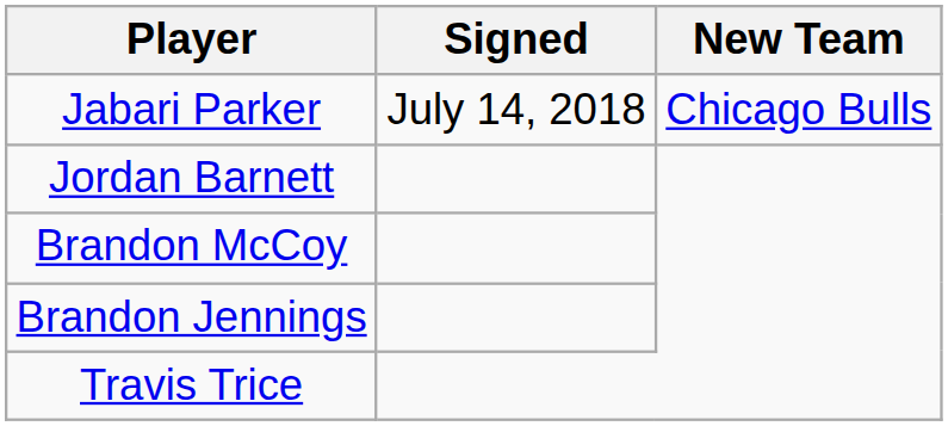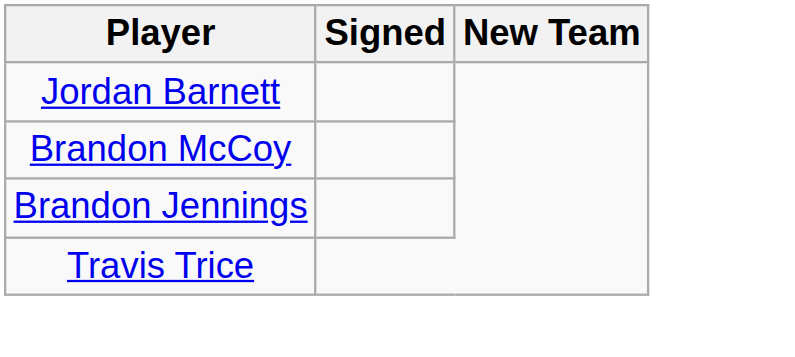- row: Jabari Parker | July 14, 2018 | Chicago Bulls
